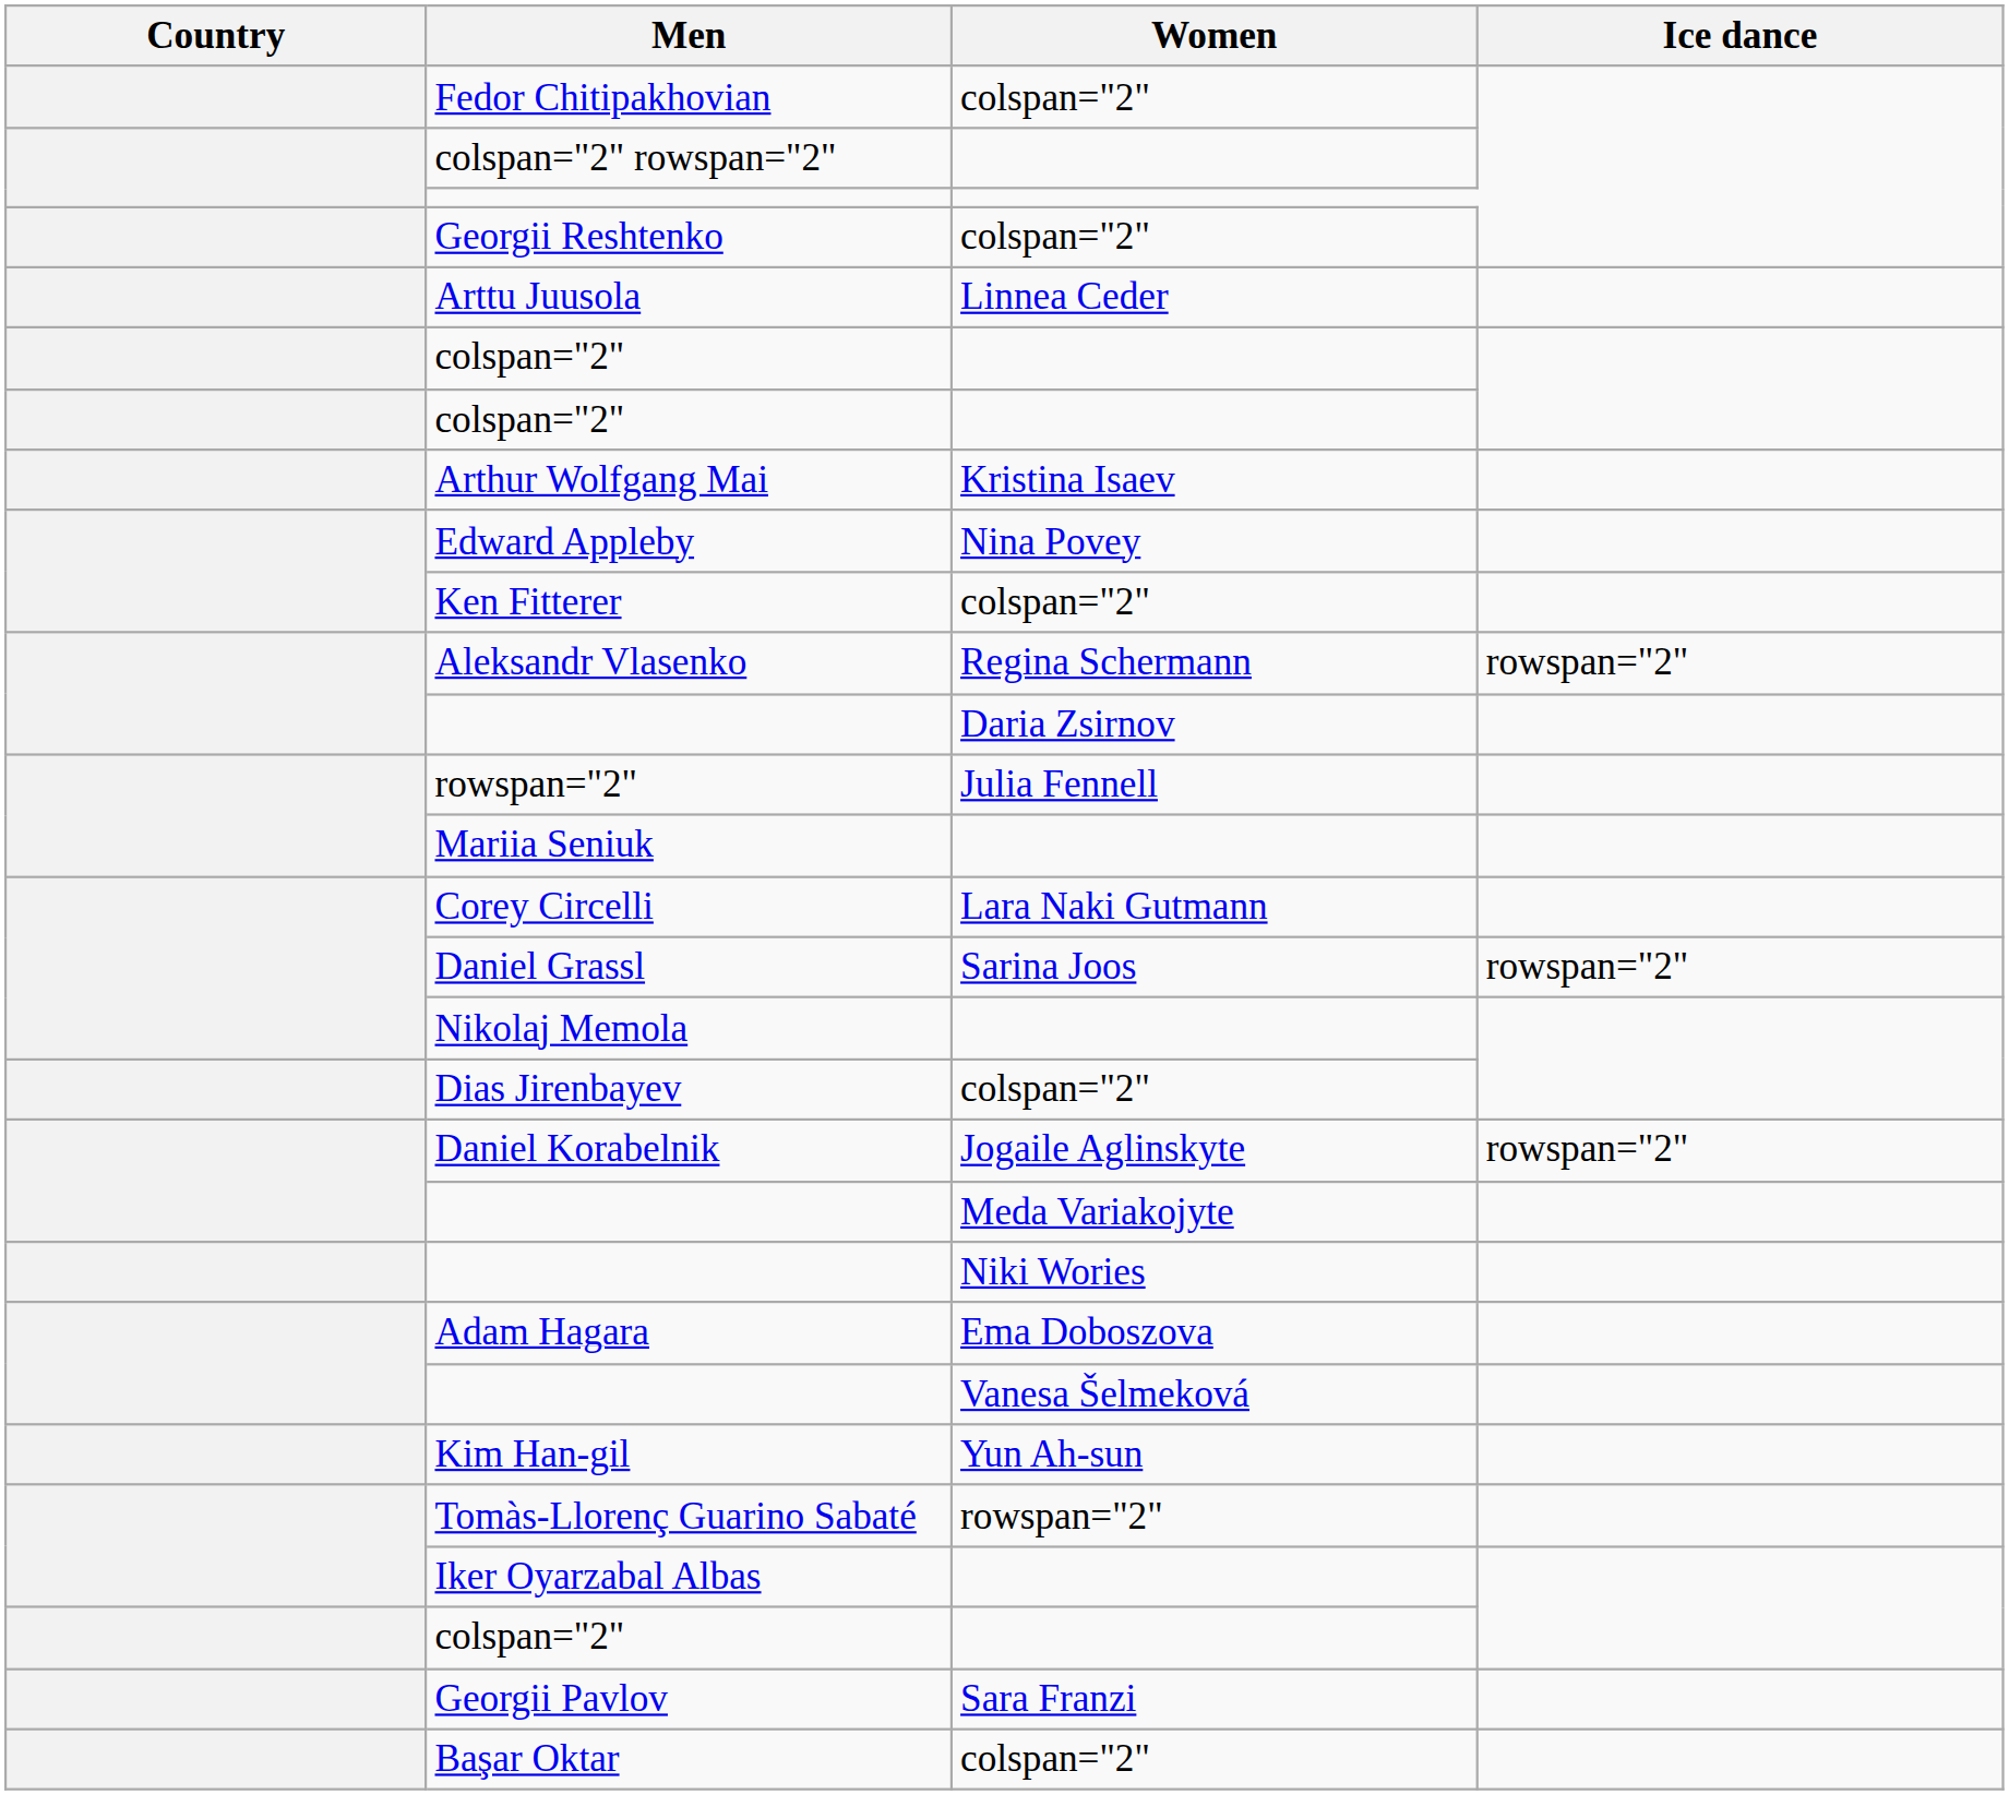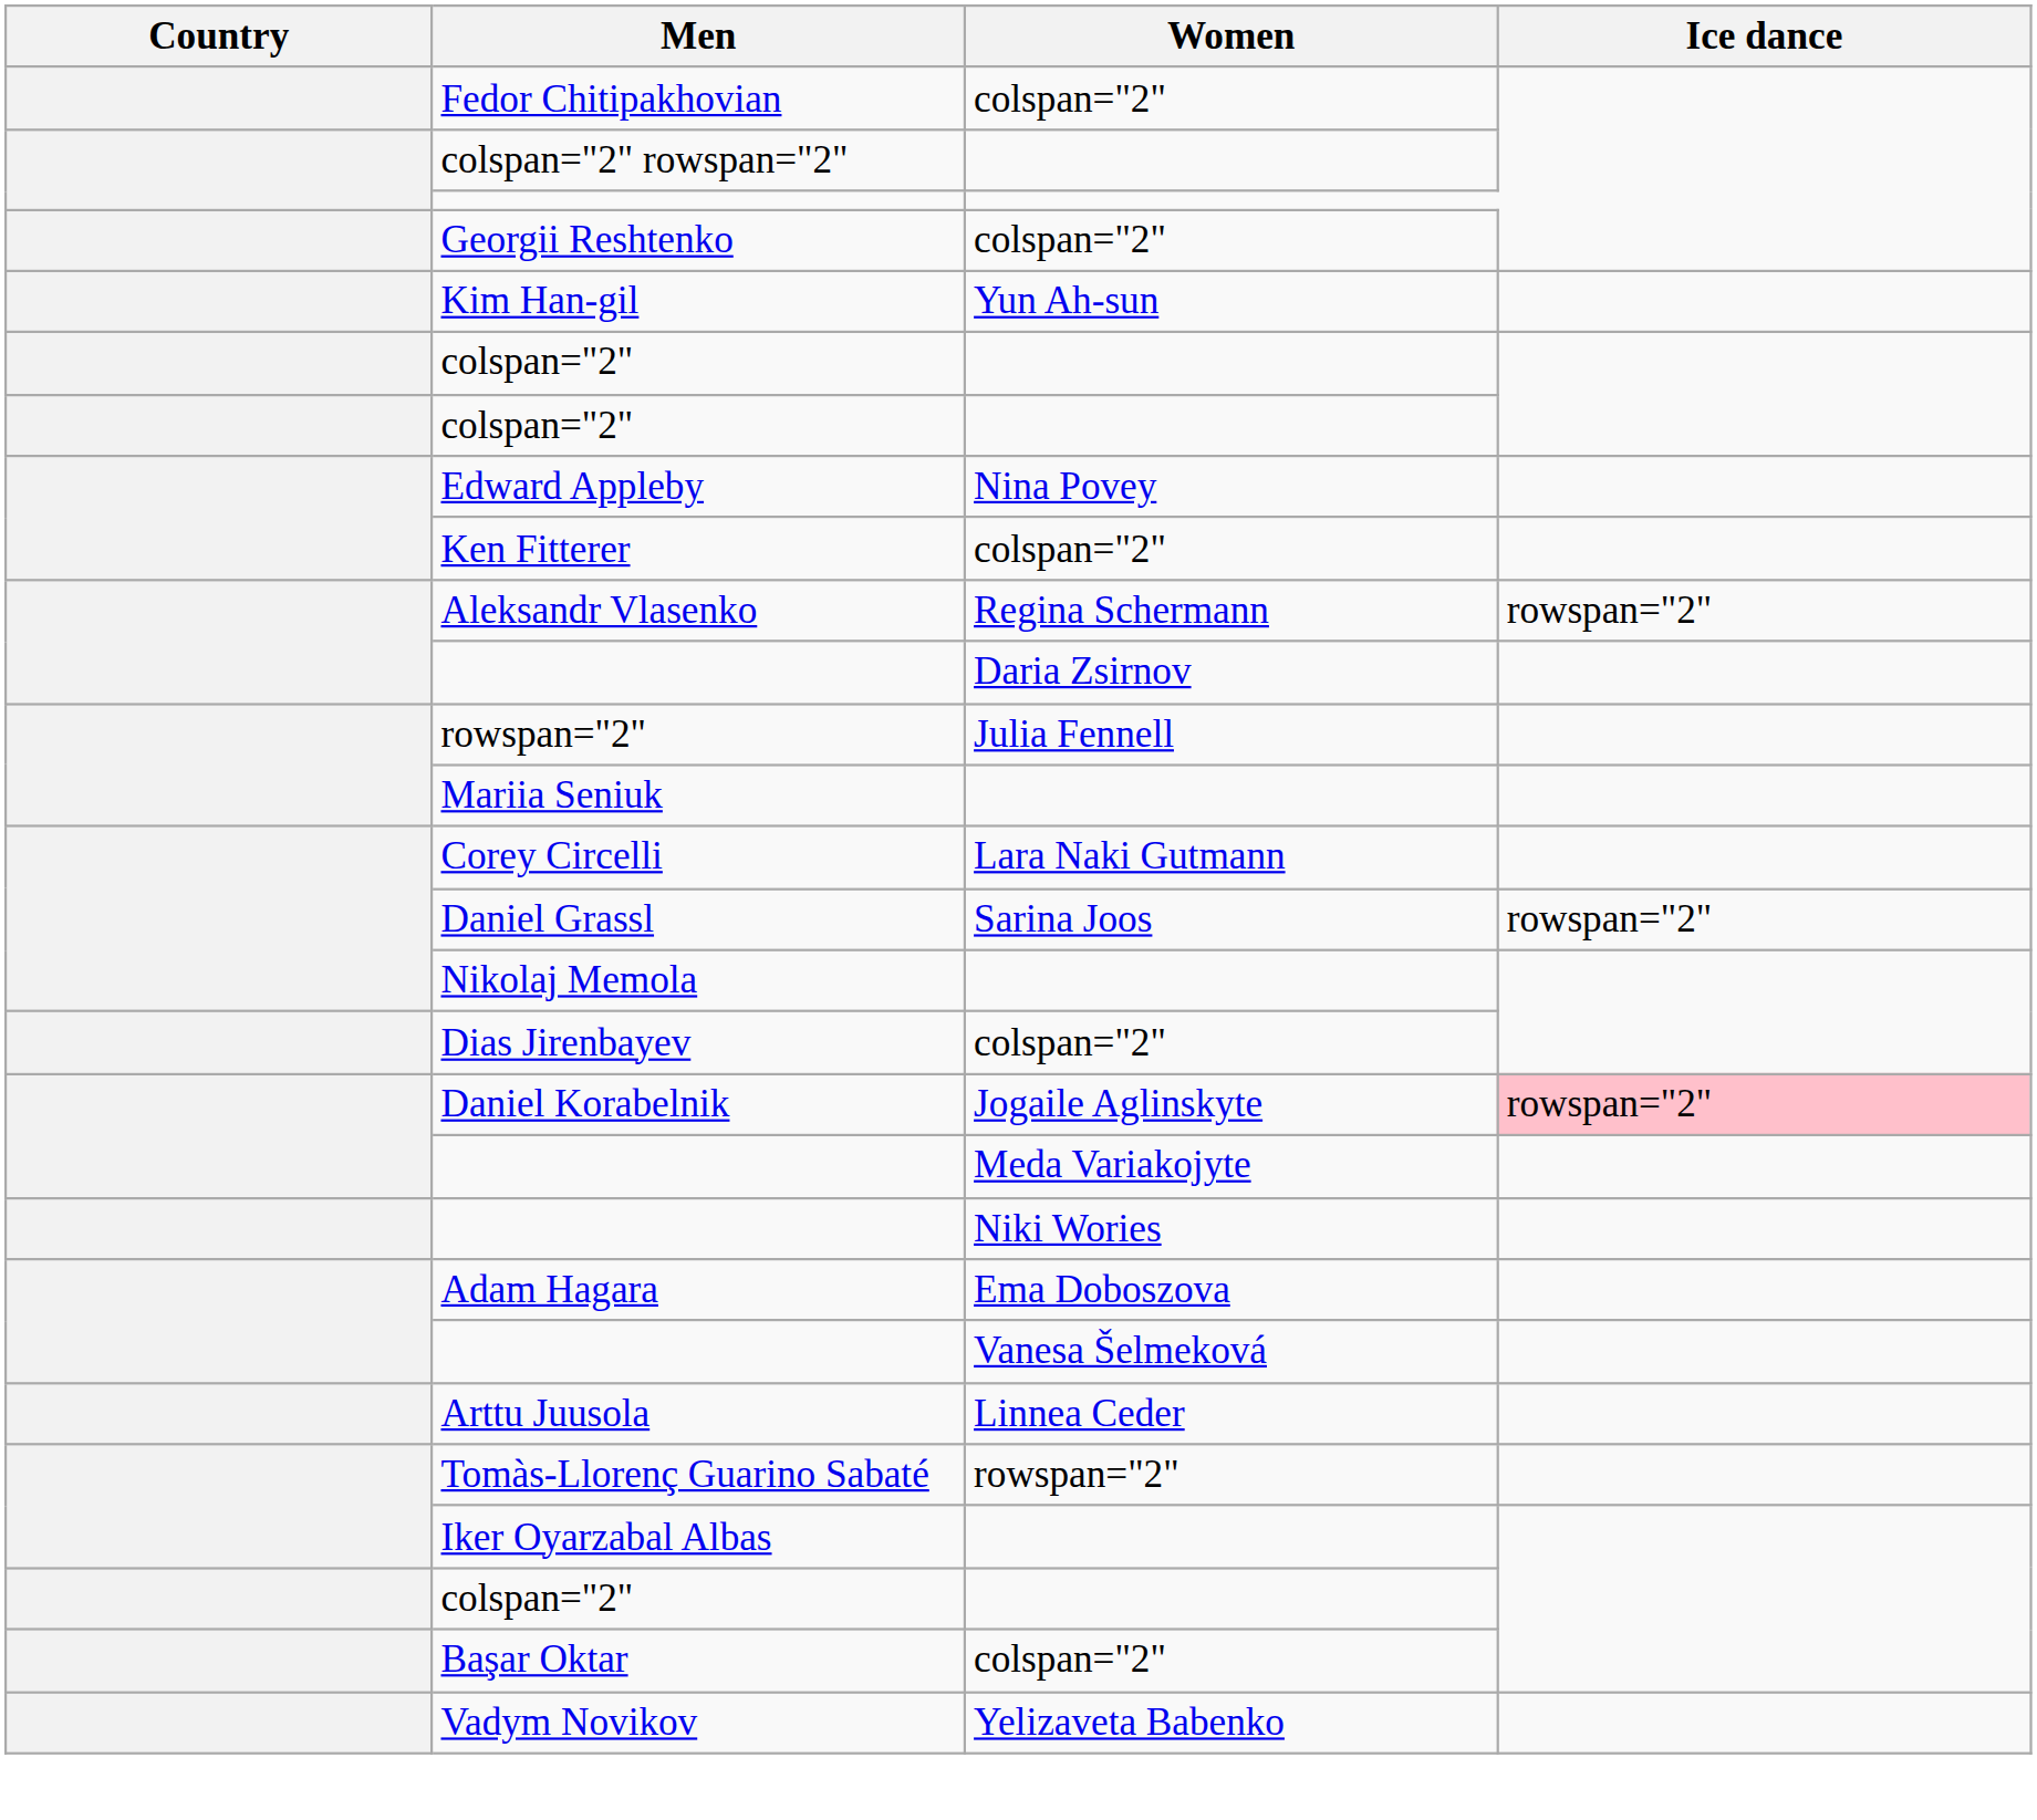rows swapped: Arttu Juusola <-> Kim Han-gil
- row: Arthur Wolfgang Mai | Kristina Isaev
Daniel Korabelnik | Ice dance: no background -> pink background
- row: Georgii Pavlov | Sara Franzi
+ row: Vadym Novikov | Yelizaveta Babenko
